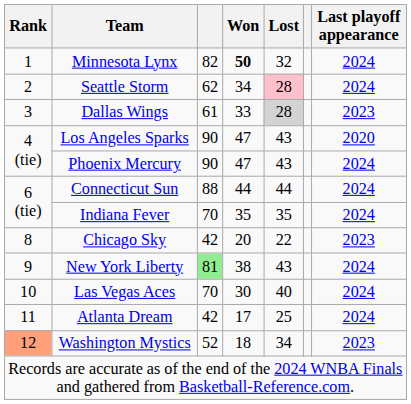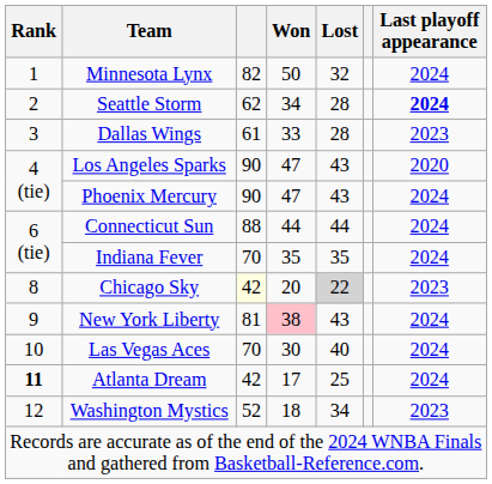Minnesota Lynx | Won: bold -> normal
Seattle Storm | Lost: pink background -> no background
Seattle Storm | Last playoff appearance: normal -> bold
Dallas Wings | Lost: lightgrey background -> no background
Chicago Sky | column 3: no background -> lightyellow background
Chicago Sky | Lost: no background -> lightgrey background
New York Liberty | column 3: lightgreen background -> no background
New York Liberty | Won: no background -> pink background
Atlanta Dream | Rank: normal -> bold
Washington Mystics | Rank: lightsalmon background -> no background
